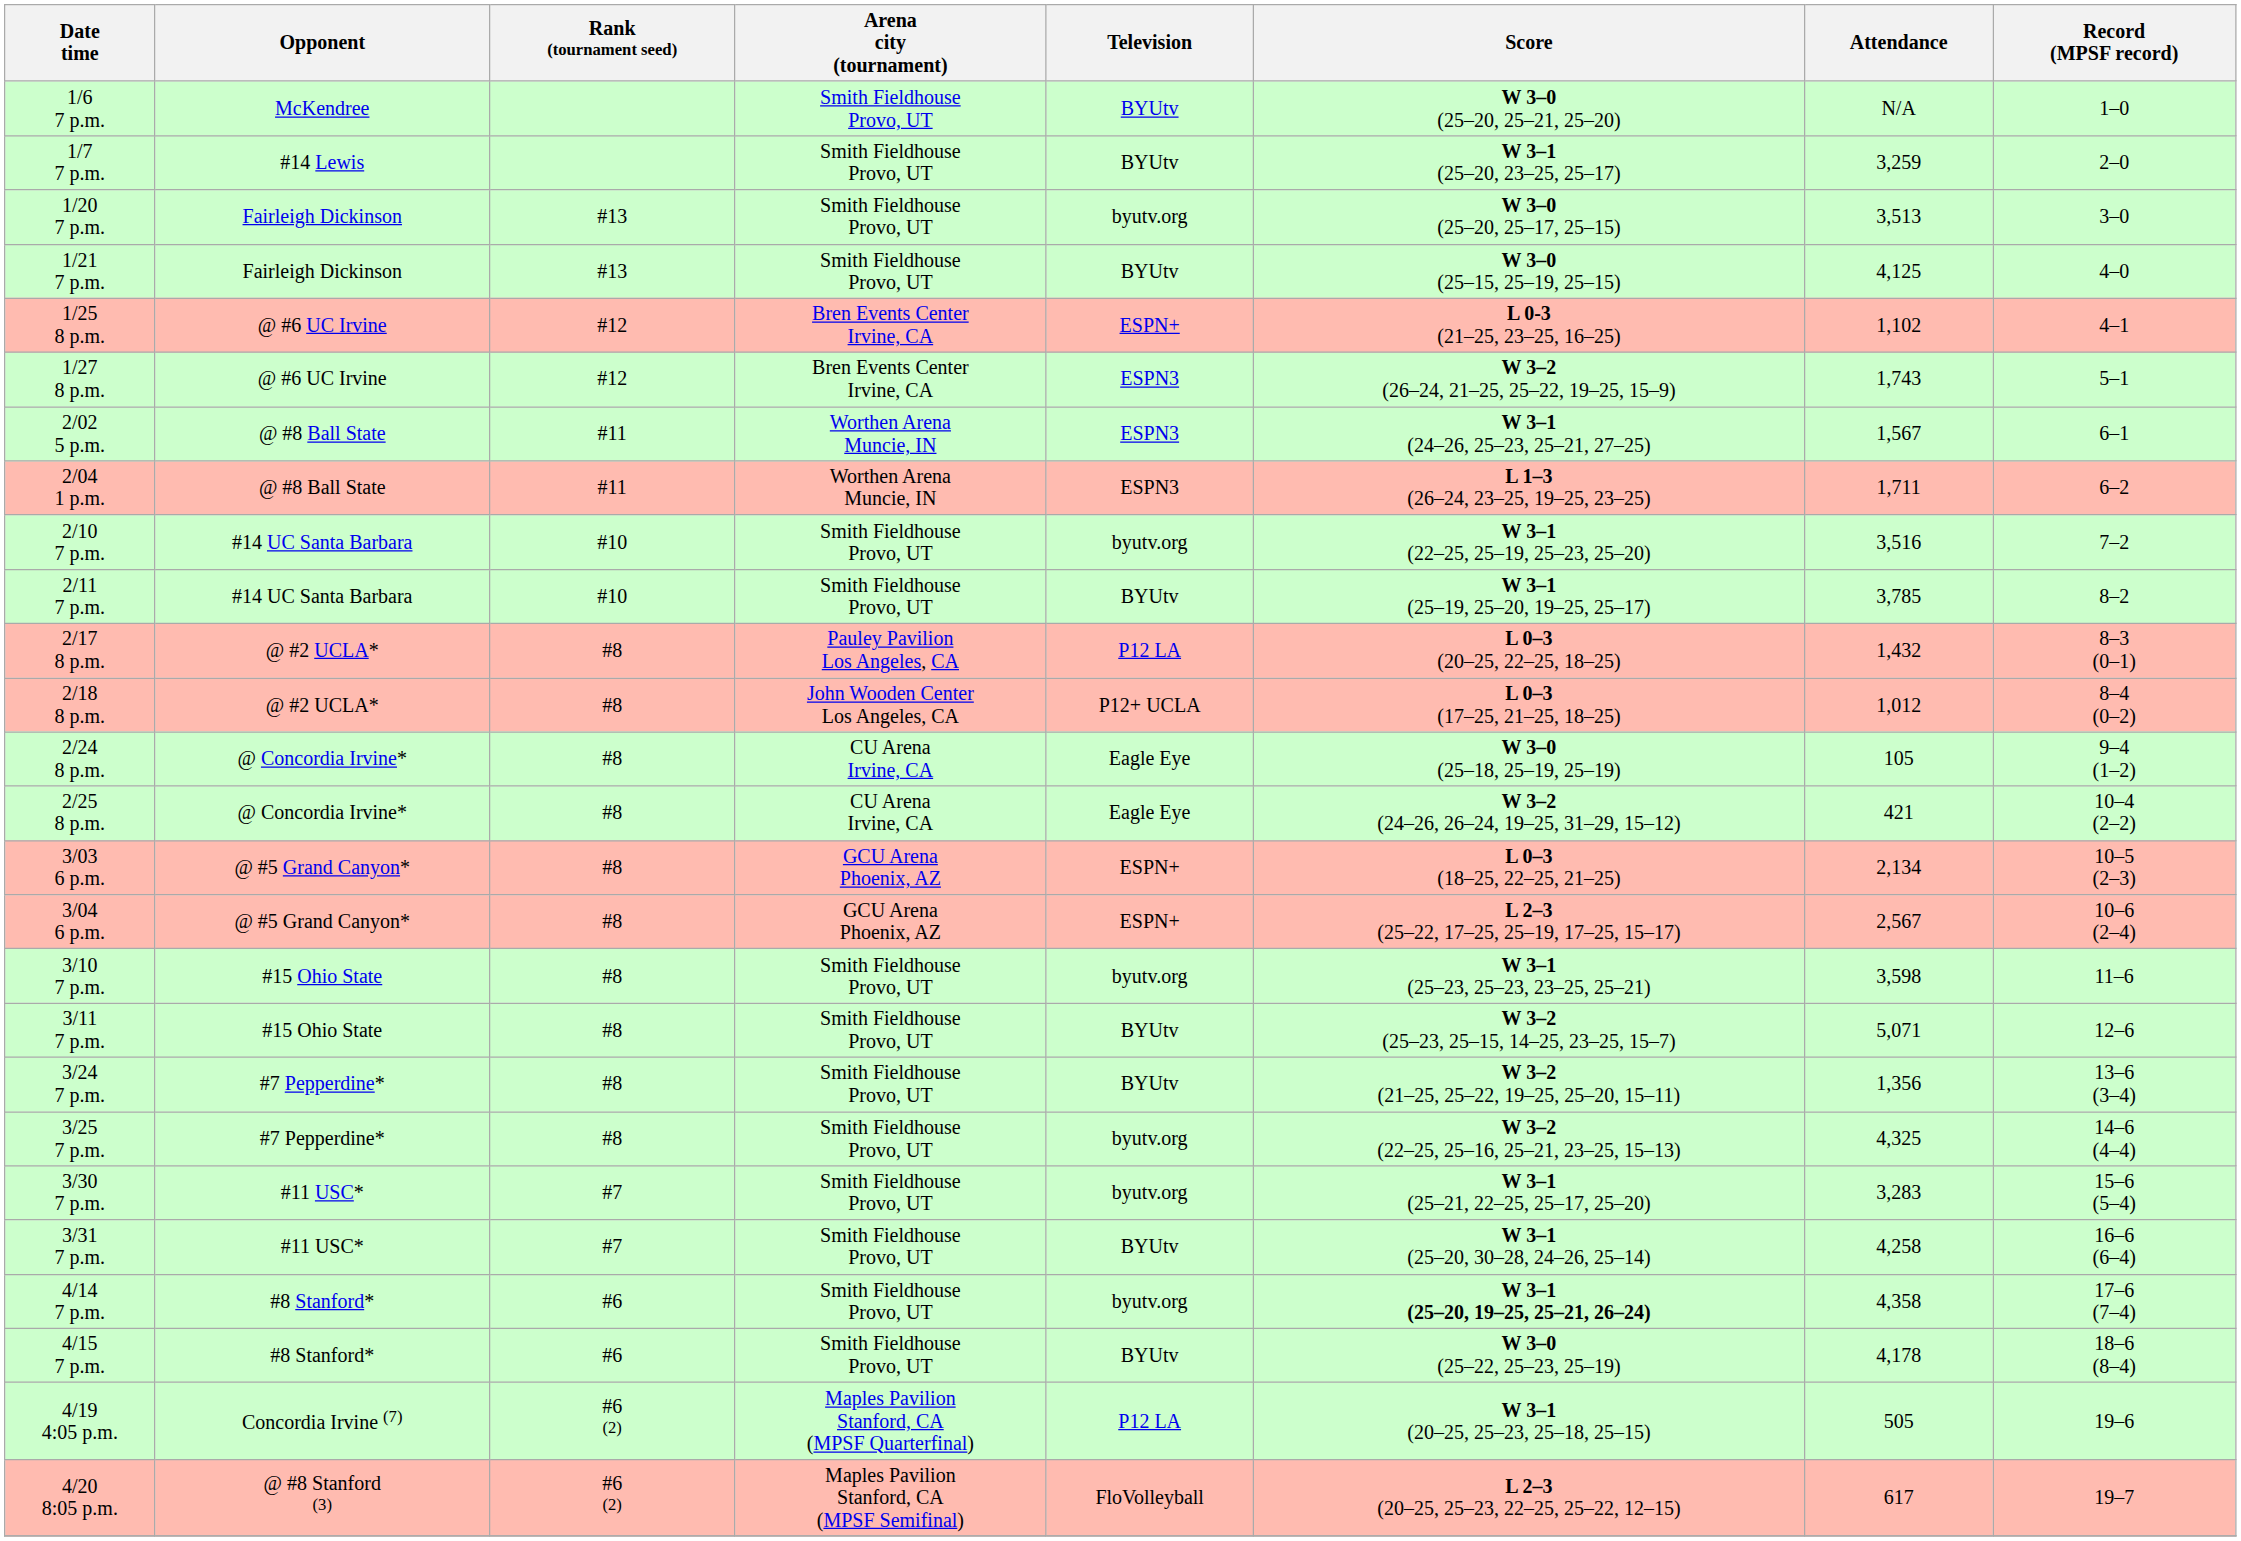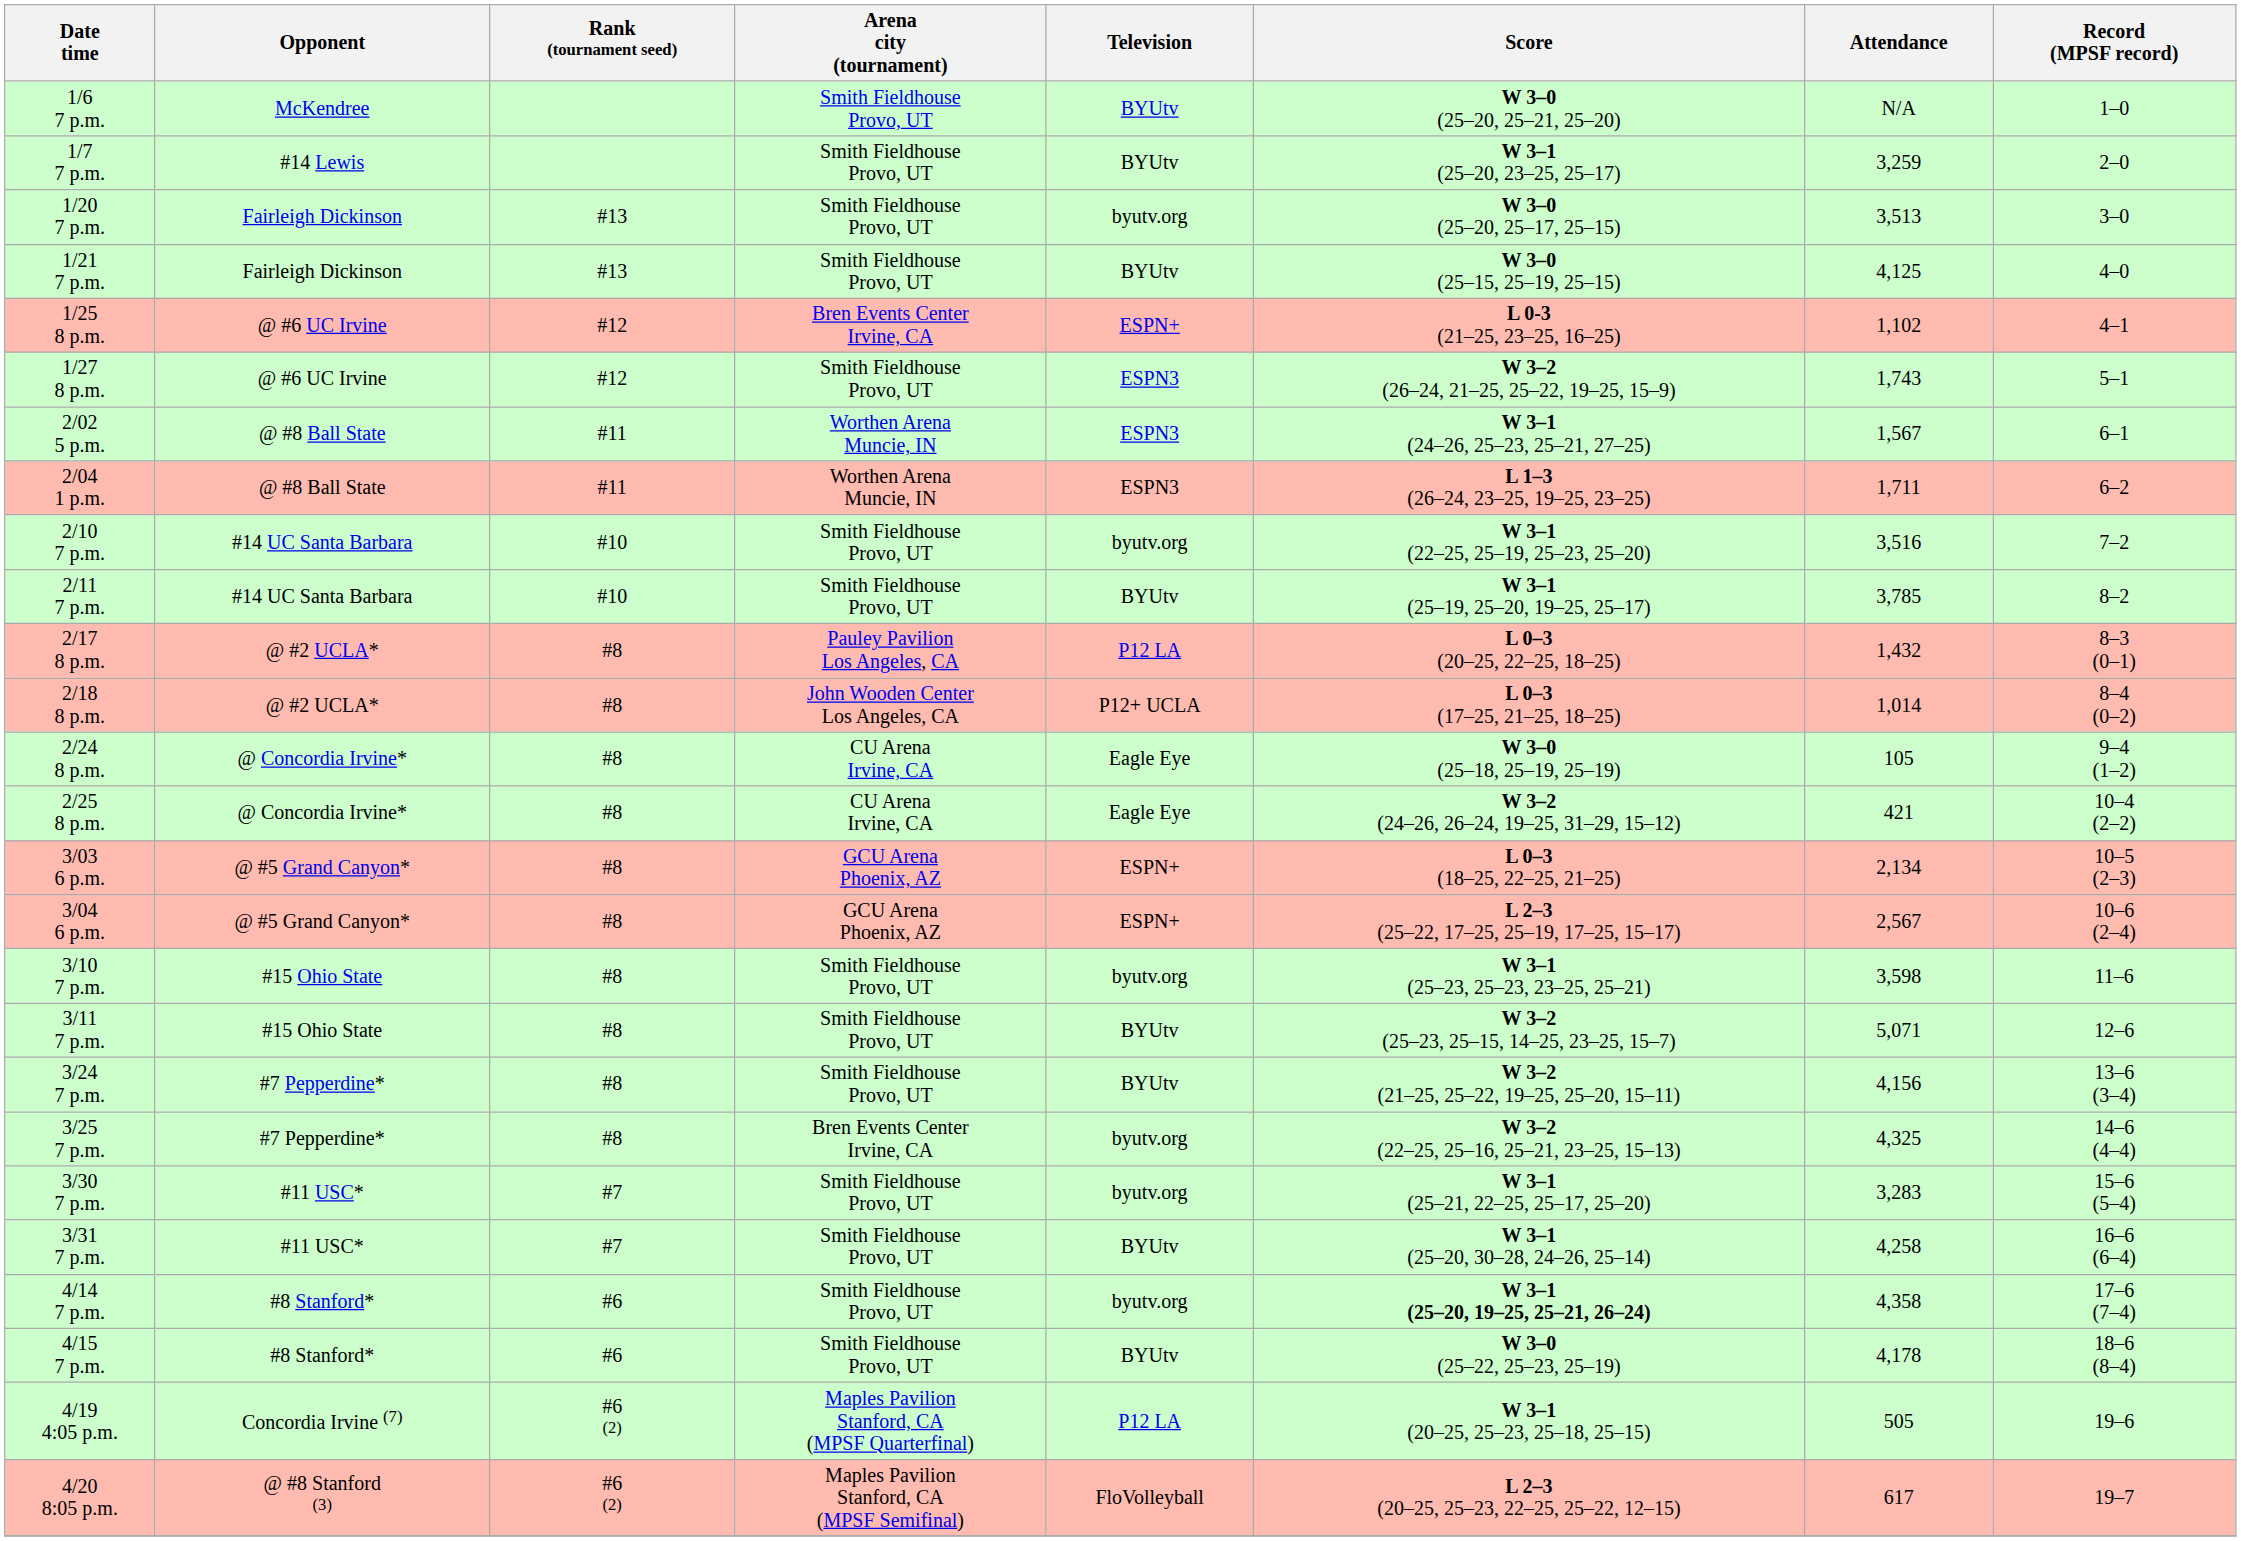1/27 8 p.m. | Arena city (tournament): Bren Events Center Irvine, CA -> Smith Fieldhouse Provo, UT
2/18 8 p.m. | Attendance: 1,012 -> 1,014
3/24 7 p.m. | Attendance: 1,356 -> 4,156
3/25 7 p.m. | Arena city (tournament): Smith Fieldhouse Provo, UT -> Bren Events Center Irvine, CA
